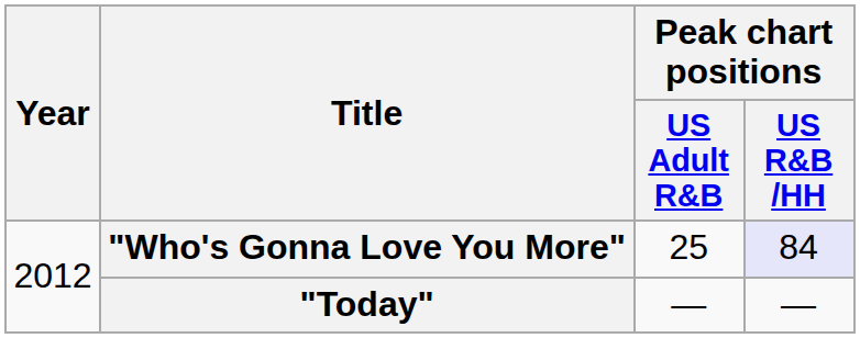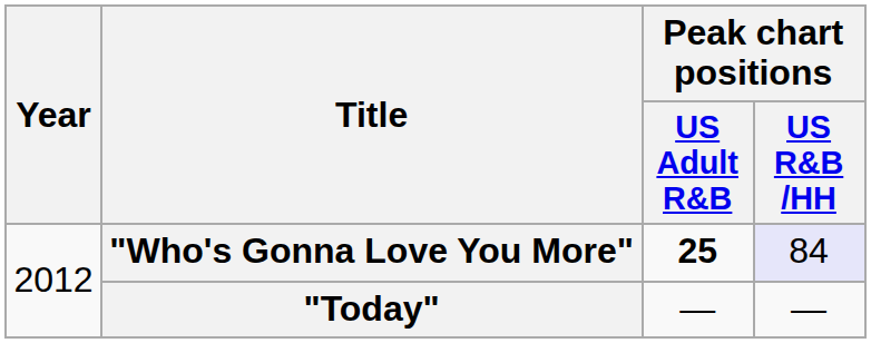"Who's Gonna Love You More" | Peak chart positions / US Adult R&B: normal -> bold
